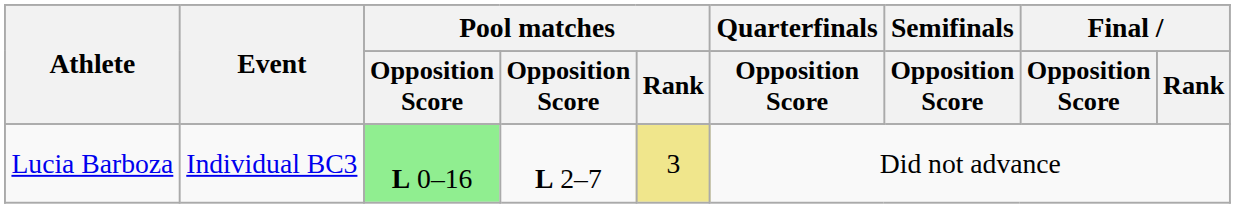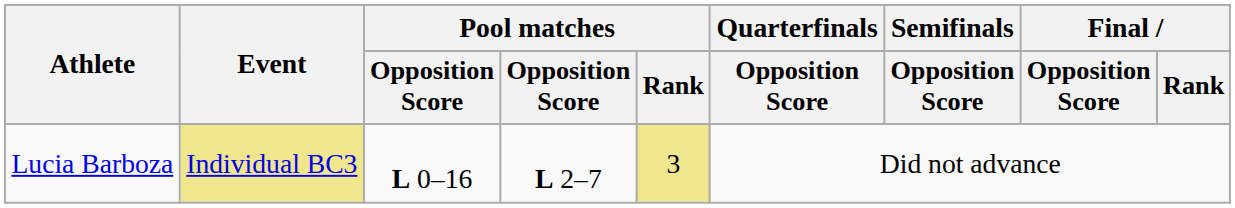Lucia Barboza | Event: no background -> khaki background
Lucia Barboza | column 3: lightgreen background -> no background
